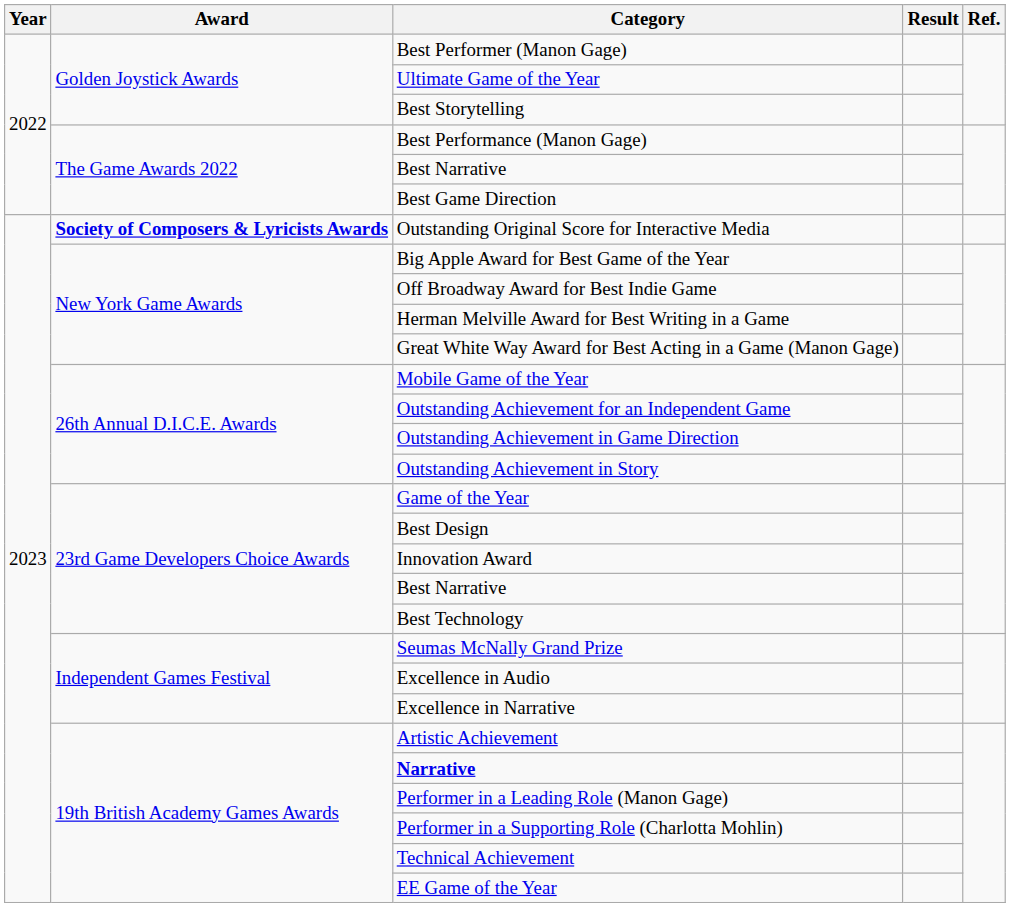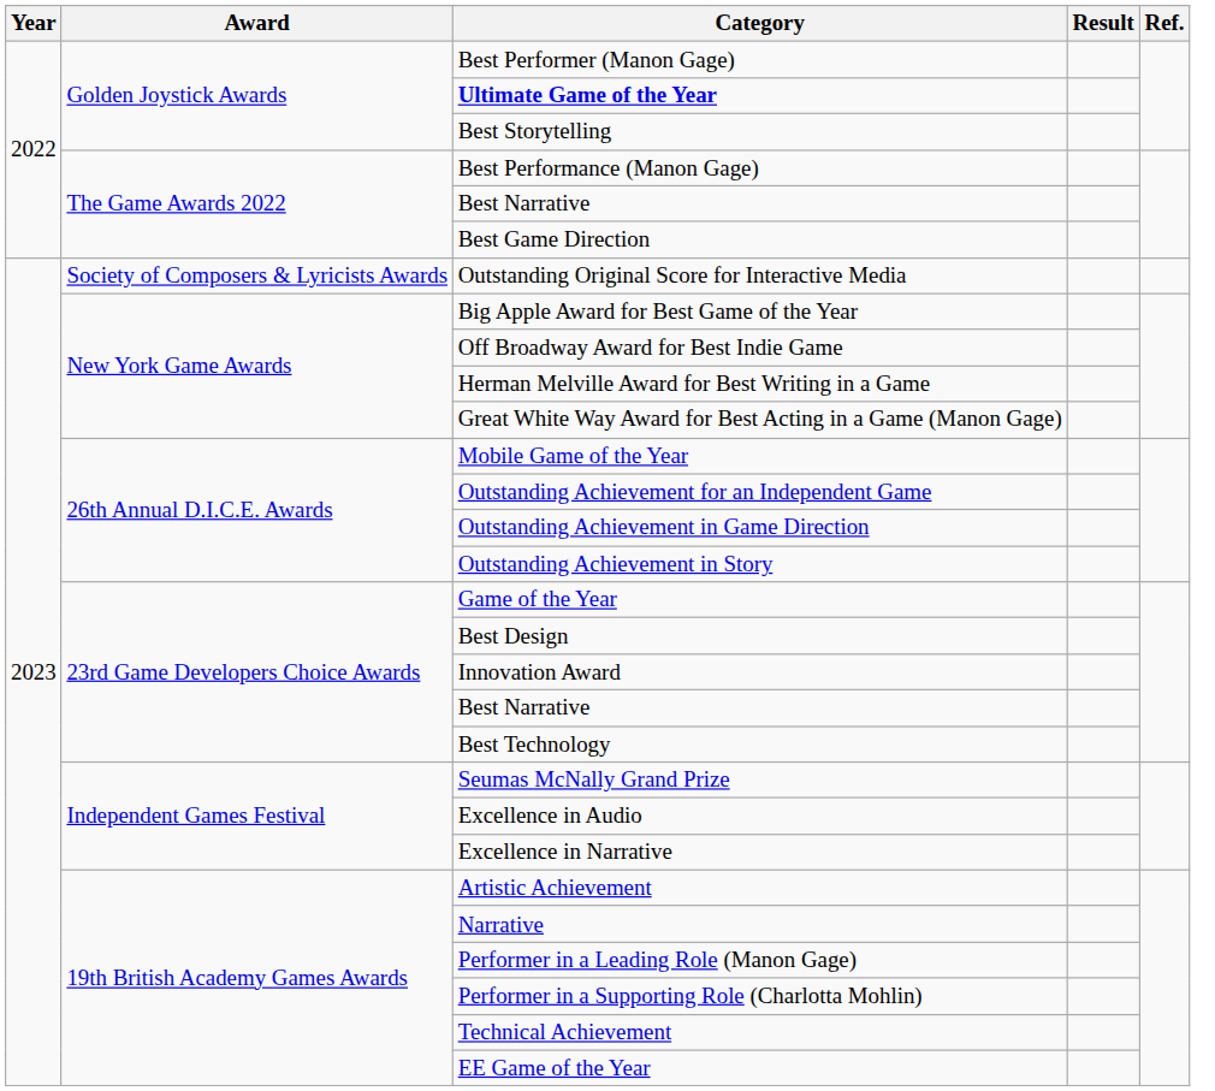Ultimate Game of the Year | Category: normal -> bold
Outstanding Original Score for Interactive Media | Award: bold -> normal
Narrative | Category: bold -> normal
